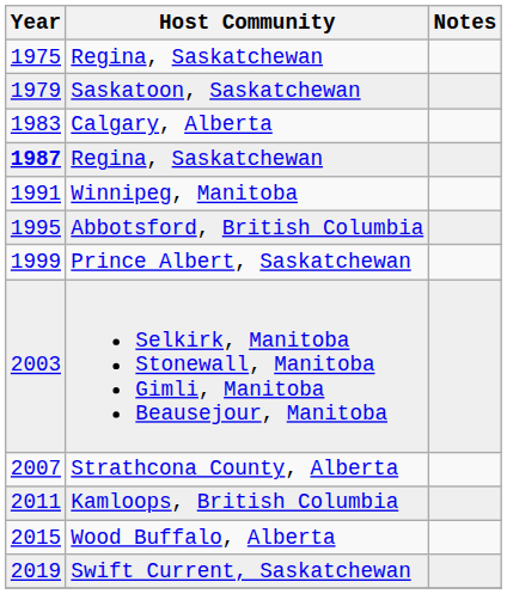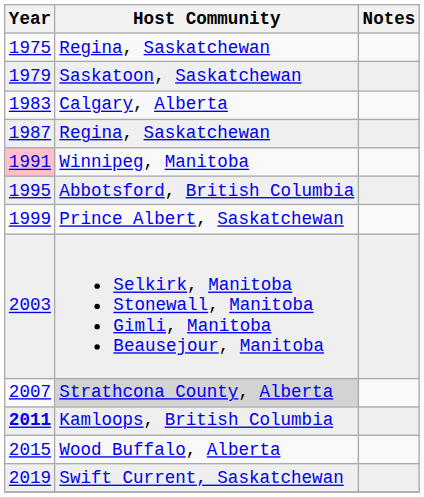1987 / Regina, Saskatchewan | Year: bold -> normal
Winnipeg, Manitoba | Year: no background -> pink background
Strathcona County, Alberta | Host Community: no background -> lightgrey background
Kamloops, British Columbia | Year: normal -> bold
